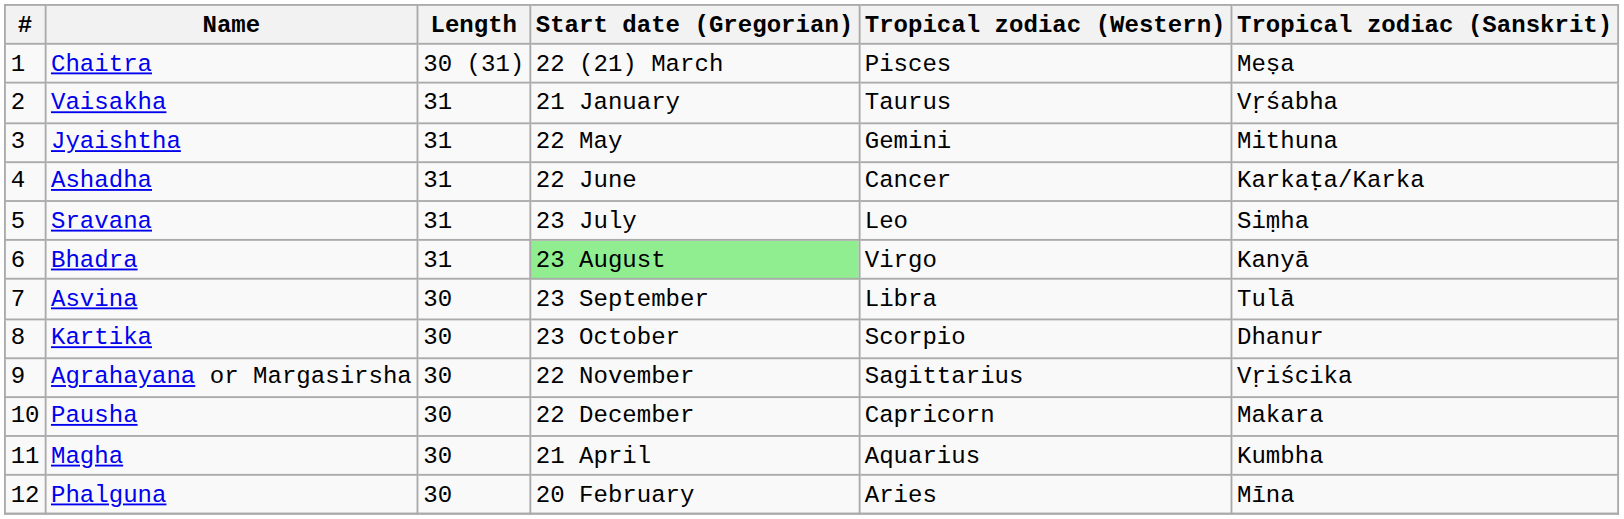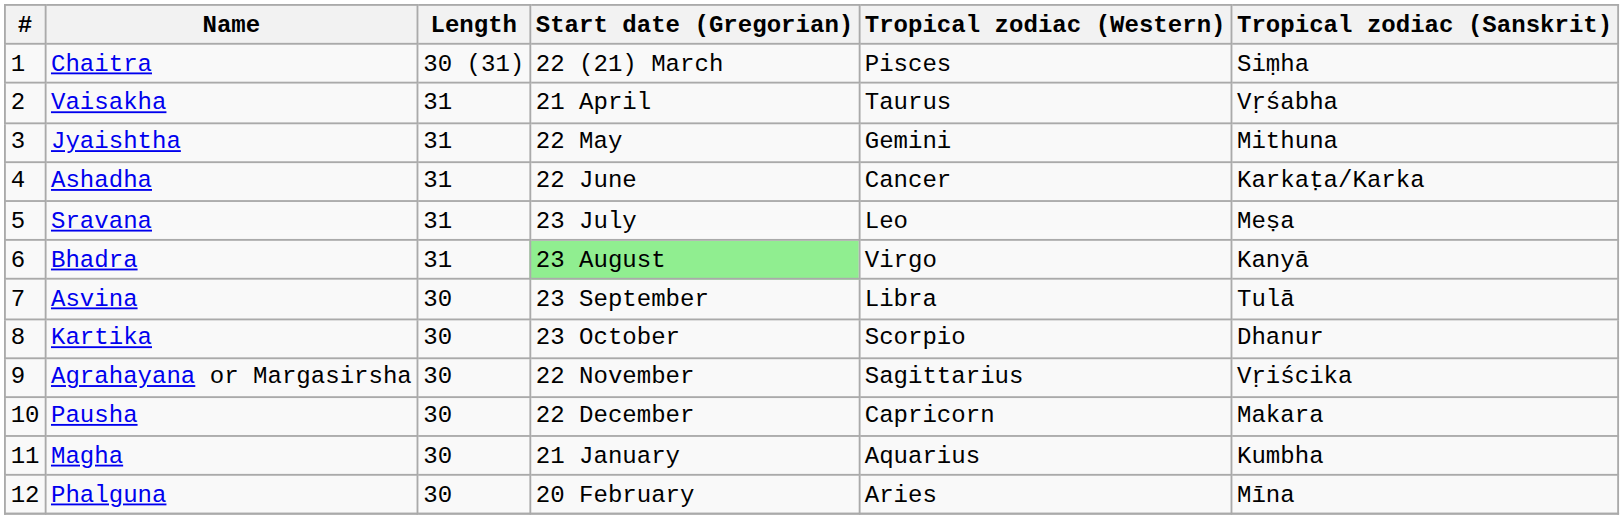Chaitra | Tropical zodiac (Sanskrit): Meṣa -> Siṃha
Vaisakha | Start date (Gregorian): 21 January -> 21 April
Sravana | Tropical zodiac (Sanskrit): Siṃha -> Meṣa
Magha | Start date (Gregorian): 21 April -> 21 January
